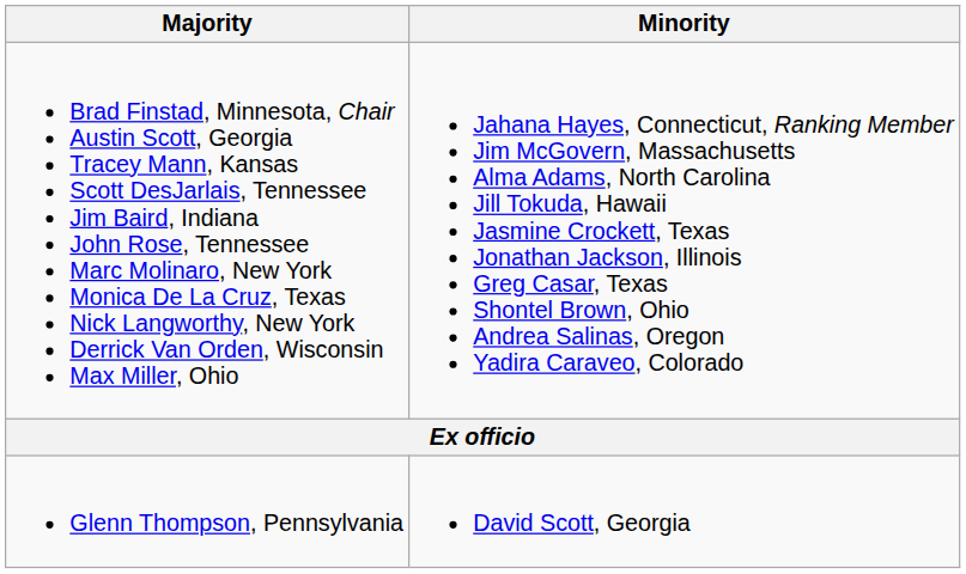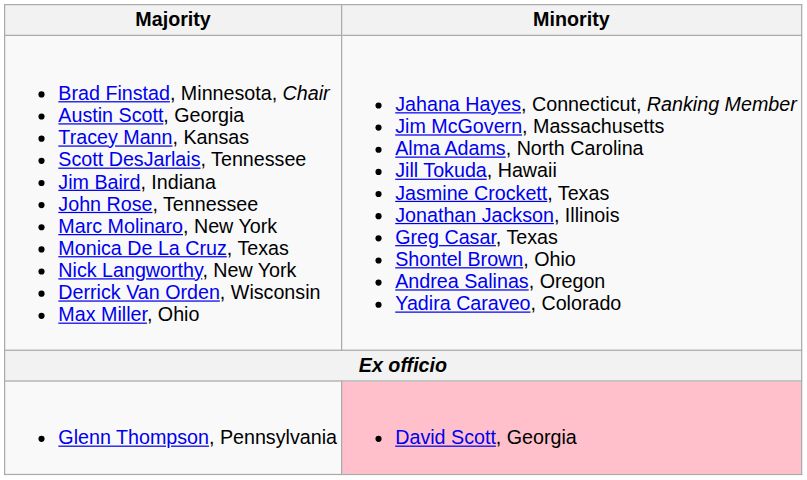Glenn Thompson, Pennsylvania | Minority: no background -> pink background
